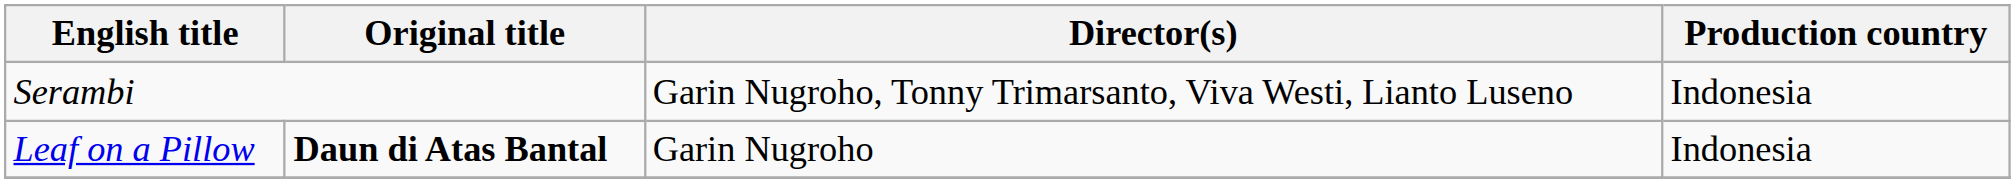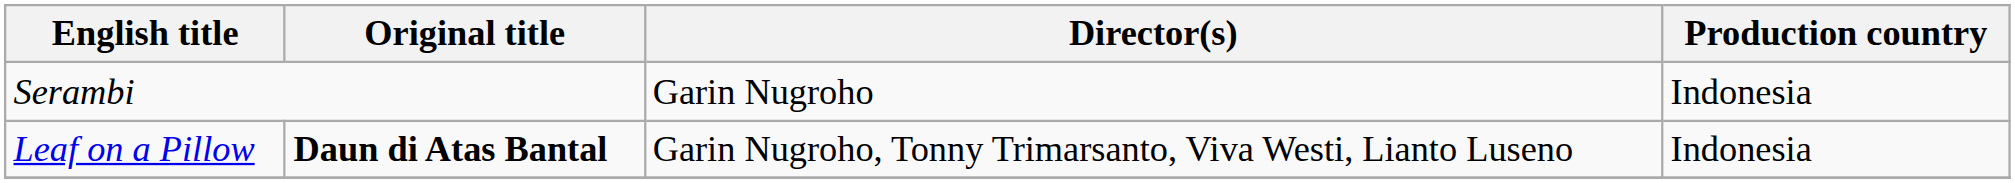Serambi | Director(s): Garin Nugroho, Tonny Trimarsanto, Viva Westi, Lianto Luseno -> Garin Nugroho
Leaf on a Pillow | Director(s): Garin Nugroho -> Garin Nugroho, Tonny Trimarsanto, Viva Westi, Lianto Luseno
